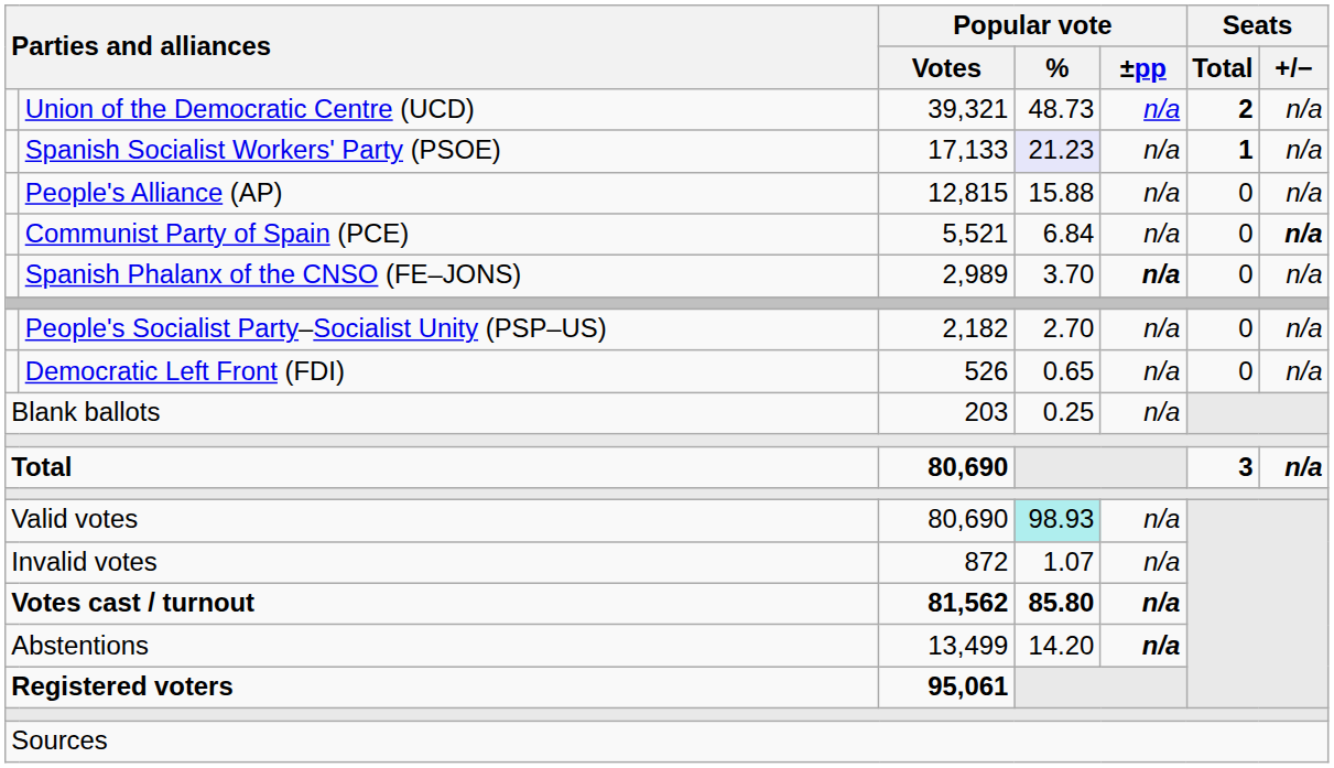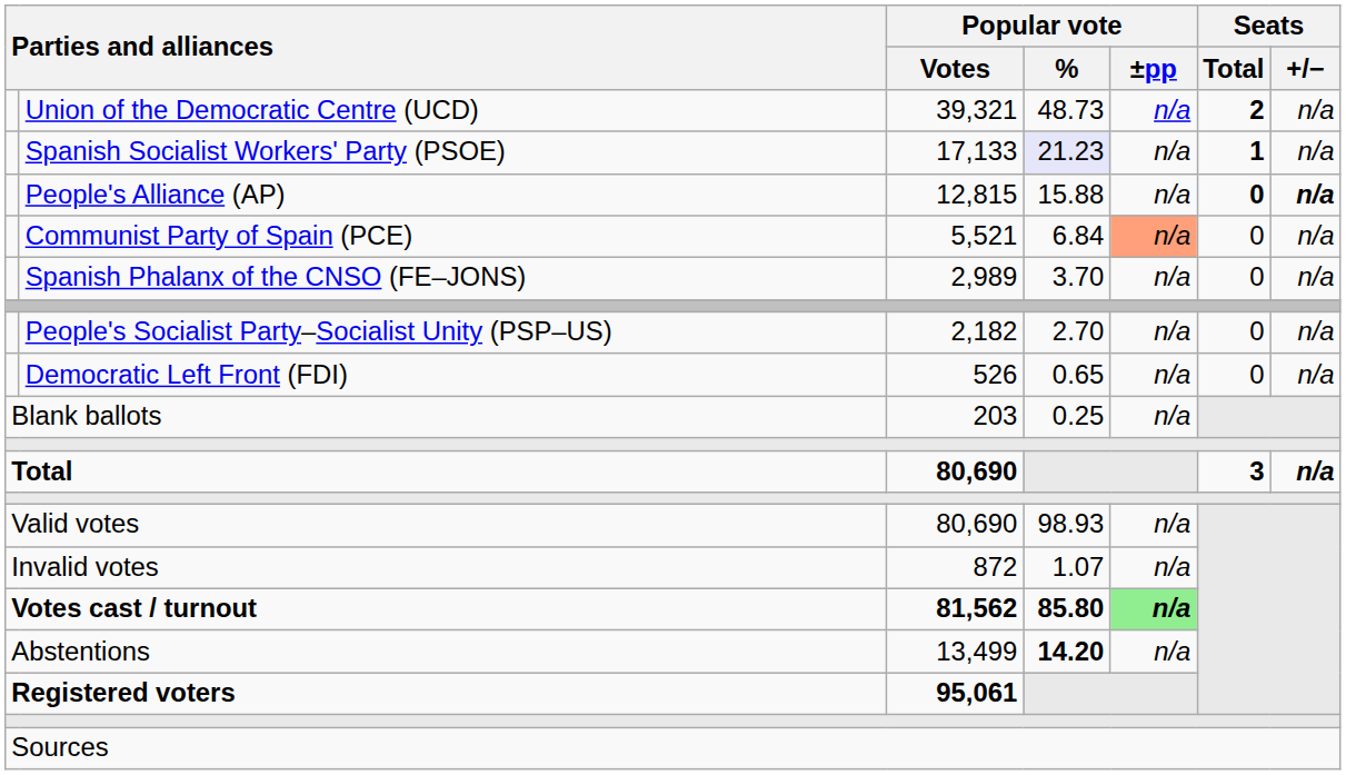People's Alliance (AP) | Seats / Total: normal -> bold
People's Alliance (AP) | Seats / +/−: normal -> bold
Communist Party of Spain (PCE) | Popular vote / ±pp: no background -> lightsalmon background
Communist Party of Spain (PCE) | Seats / +/−: bold -> normal
Spanish Phalanx of the CNSO (FE–JONS) | Popular vote / ±pp: bold -> normal
Valid votes | Popular vote / %: paleturquoise background -> no background
Votes cast / turnout | Popular vote / ±pp: no background -> lightgreen background
Abstentions | Popular vote / %: normal -> bold
Abstentions | Popular vote / ±pp: bold -> normal
